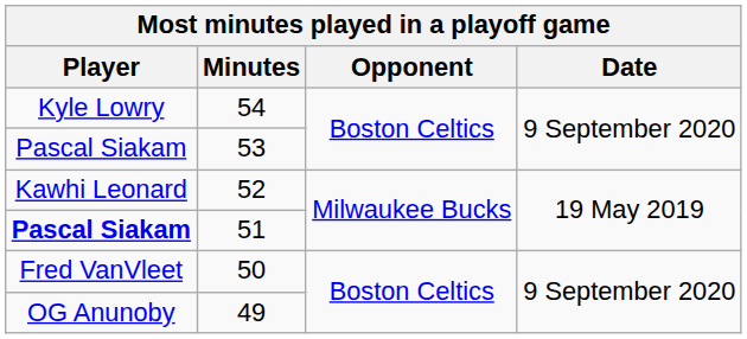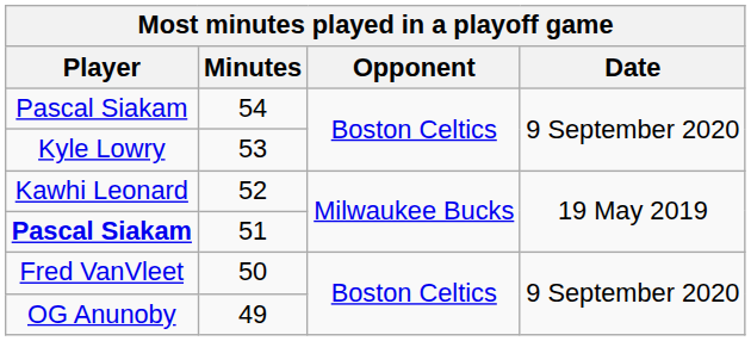54 | Player: Kyle Lowry -> Pascal Siakam
53 | Player: Pascal Siakam -> Kyle Lowry
